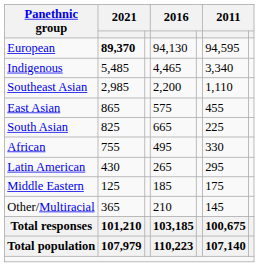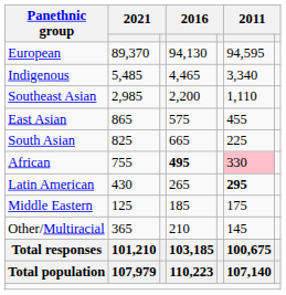European | column 2: bold -> normal
African | column 4: normal -> bold
African | column 6: no background -> pink background
Latin American | column 6: normal -> bold
